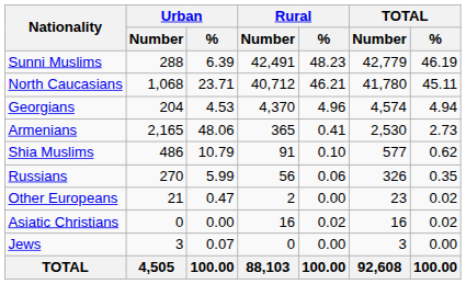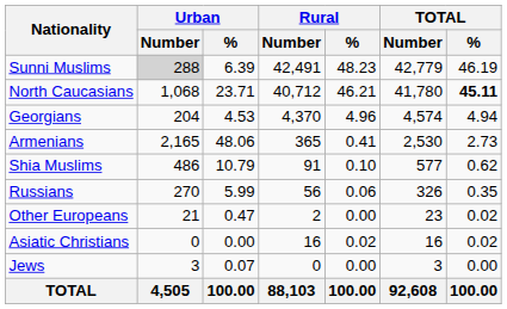Sunni Muslims | Urban / Number: no background -> lightgrey background
North Caucasians | TOTAL / %: normal -> bold
